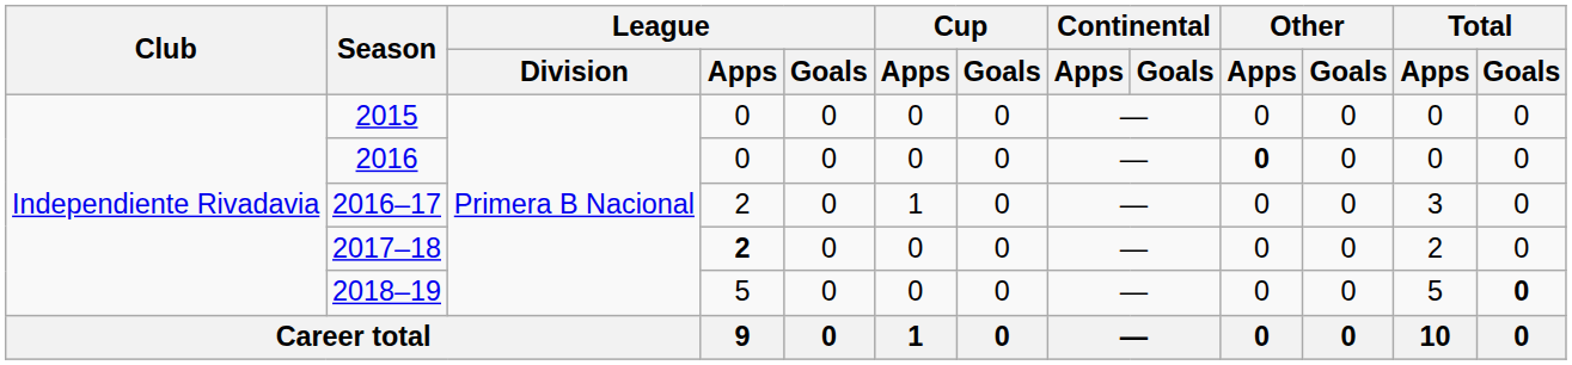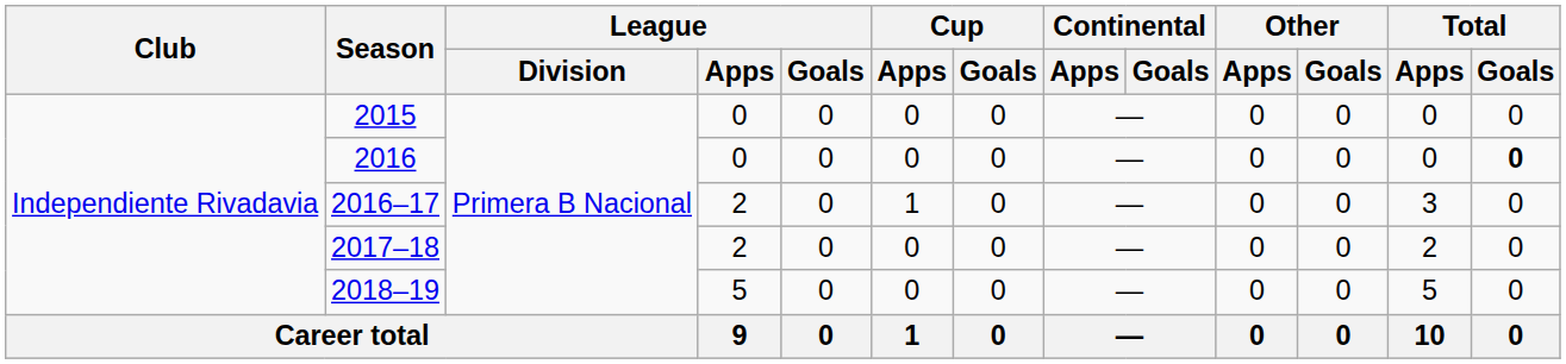2016 | Other / Apps: bold -> normal
2016 | Total / Goals: normal -> bold
2017–18 | League / Apps: bold -> normal
2018–19 | Total / Goals: bold -> normal
